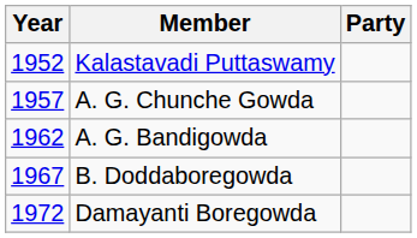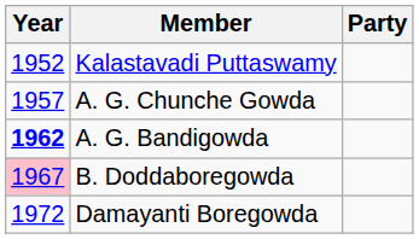A. G. Bandigowda | Year: normal -> bold
B. Doddaboregowda | Year: no background -> pink background
